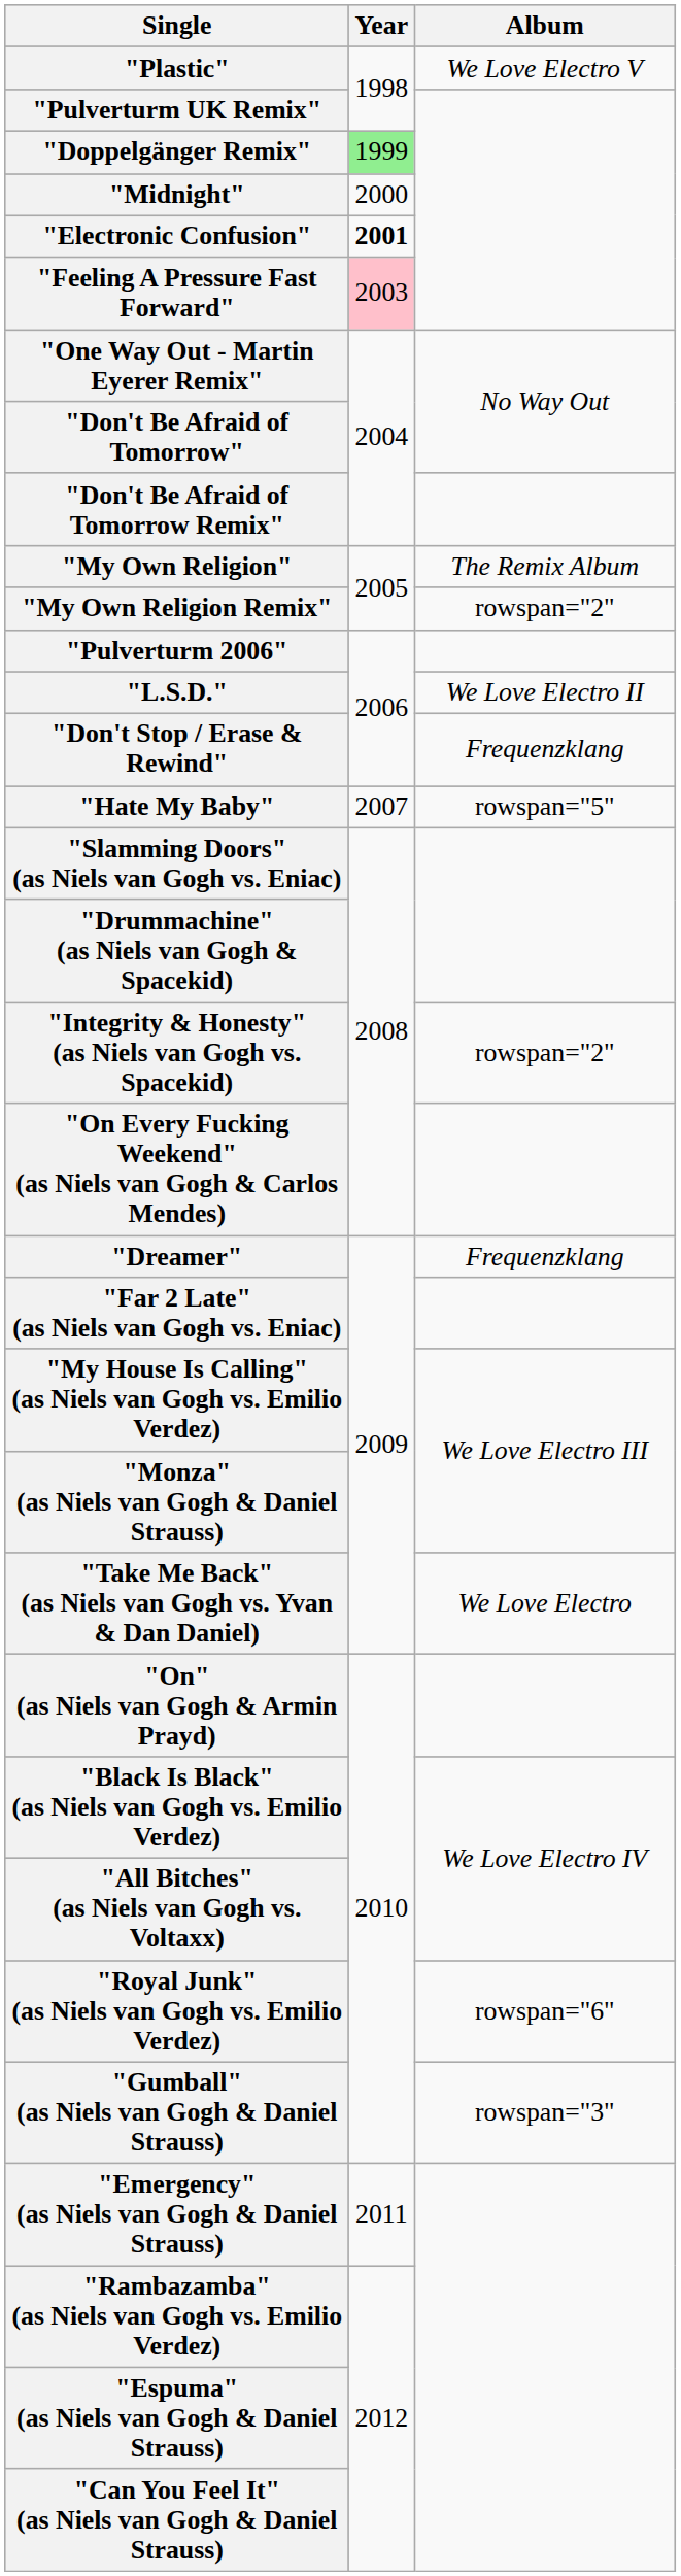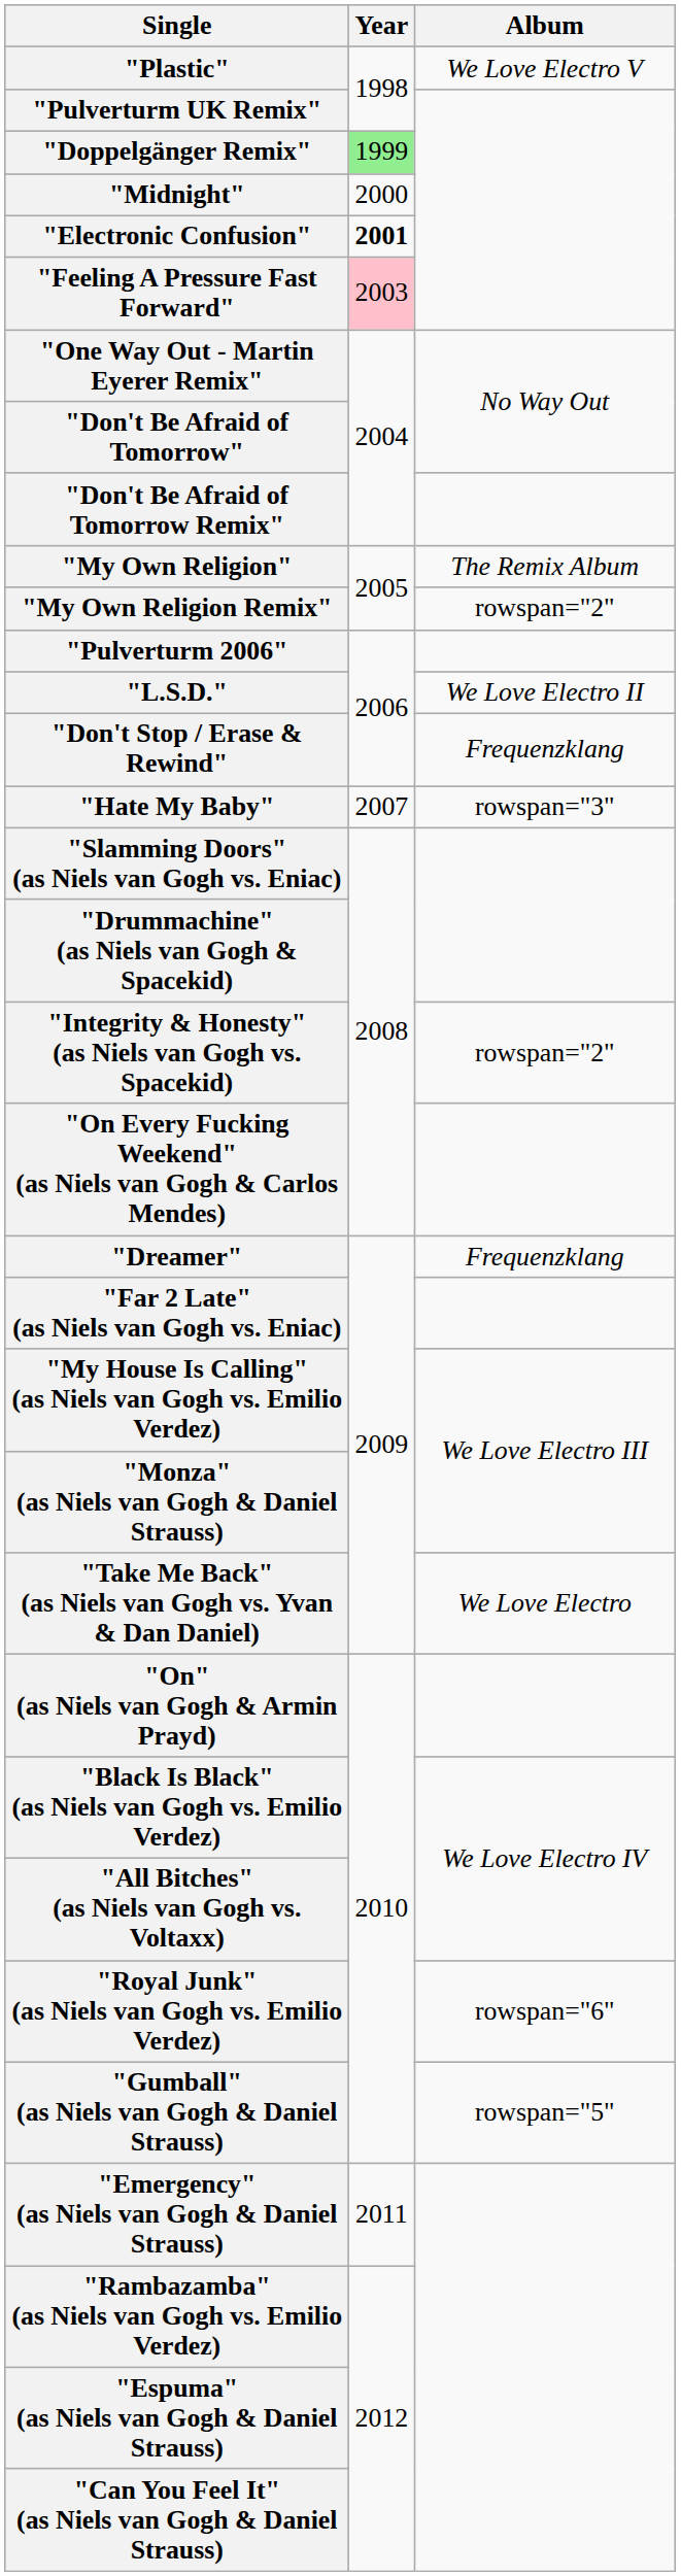"Hate My Baby" | Album: rowspan="5" -> rowspan="3"
"Gumball" (as Niels van Gogh & Daniel Strauss) | Album: rowspan="3" -> rowspan="5"
